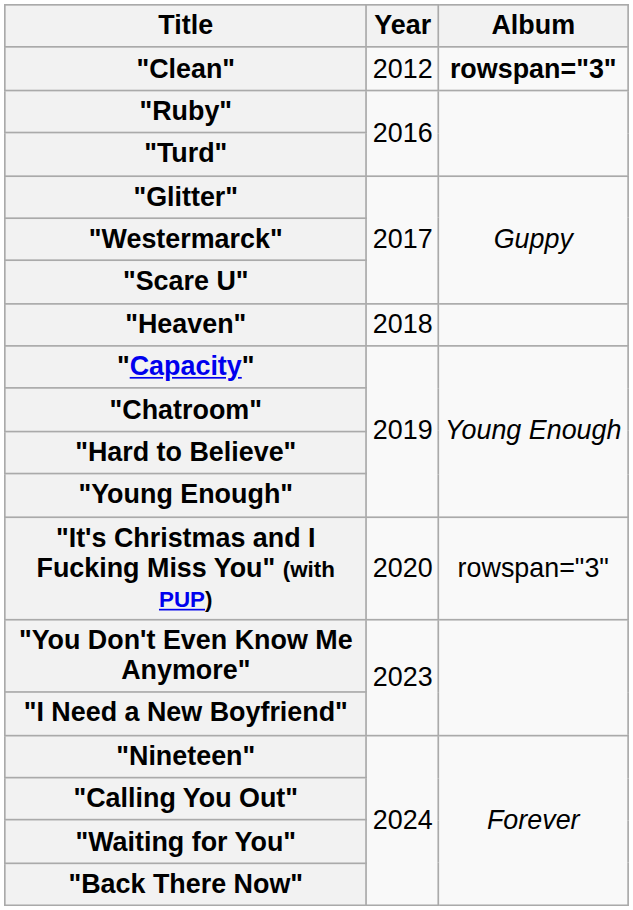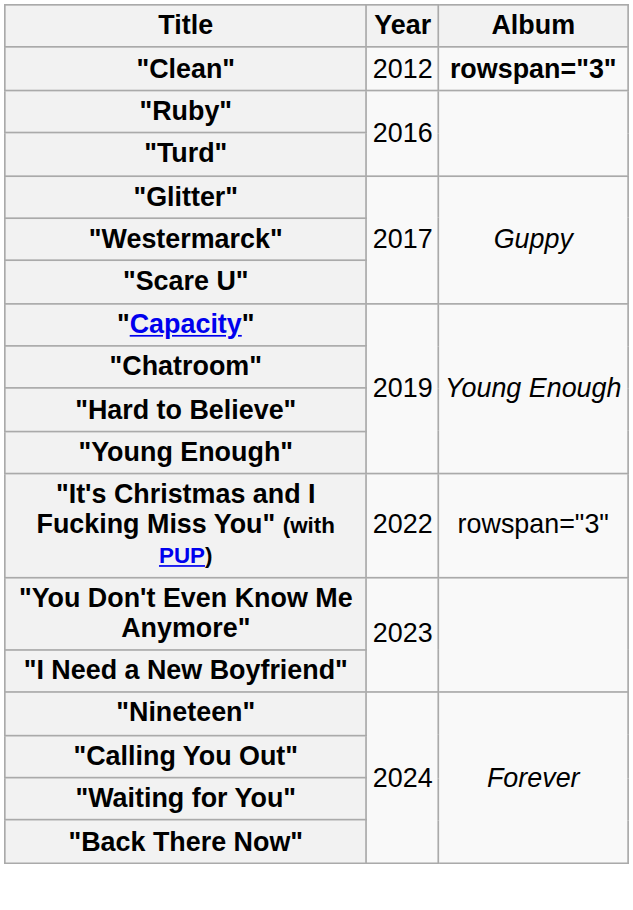- row: "Heaven" | 2018
"It's Christmas and I Fucking Miss You" (with PUP) | Year: 2020 -> 2022
